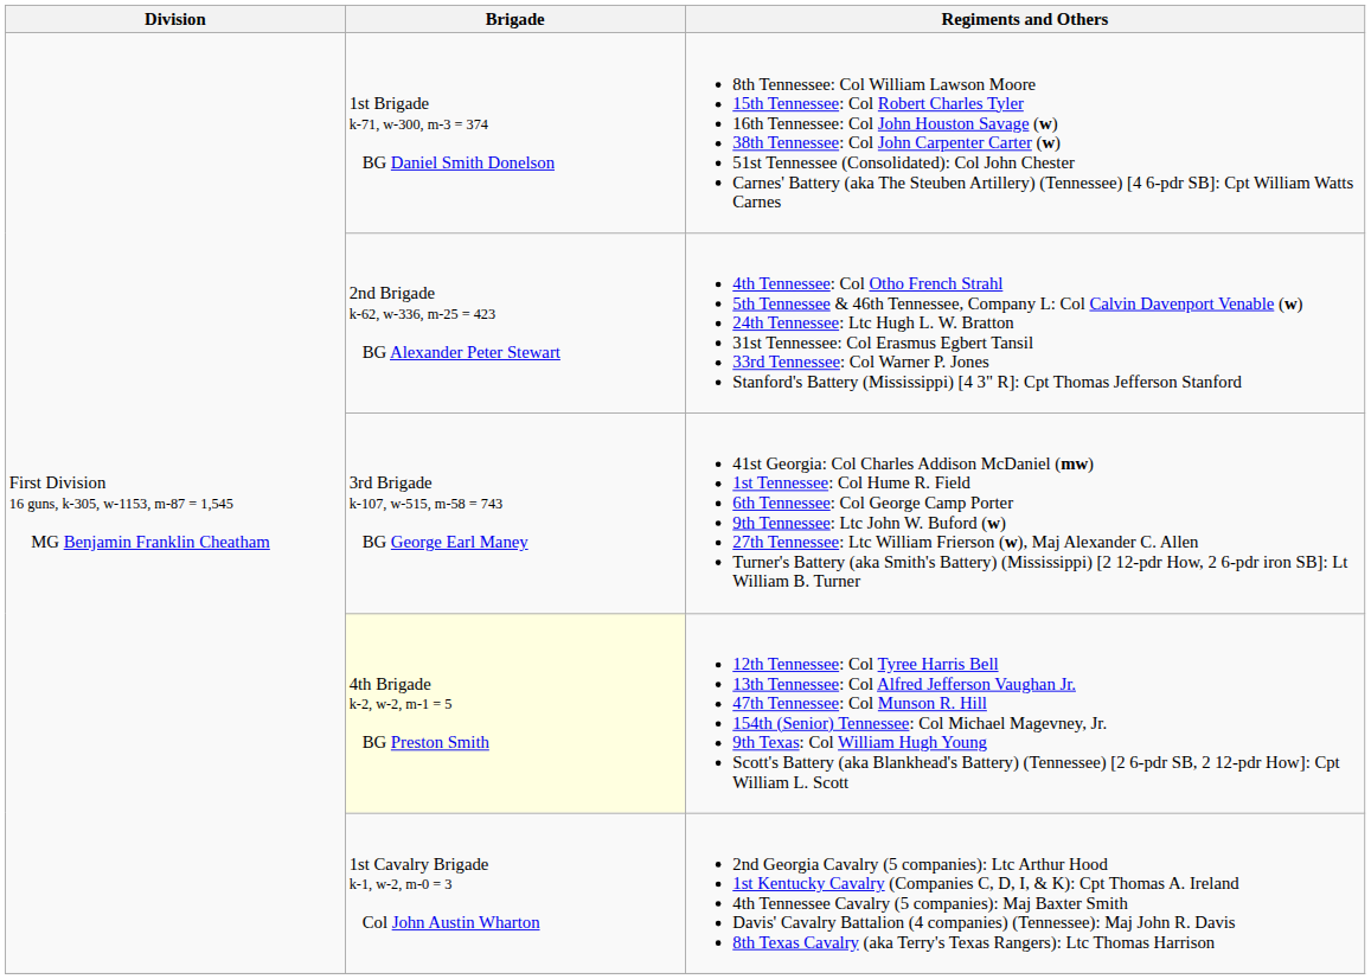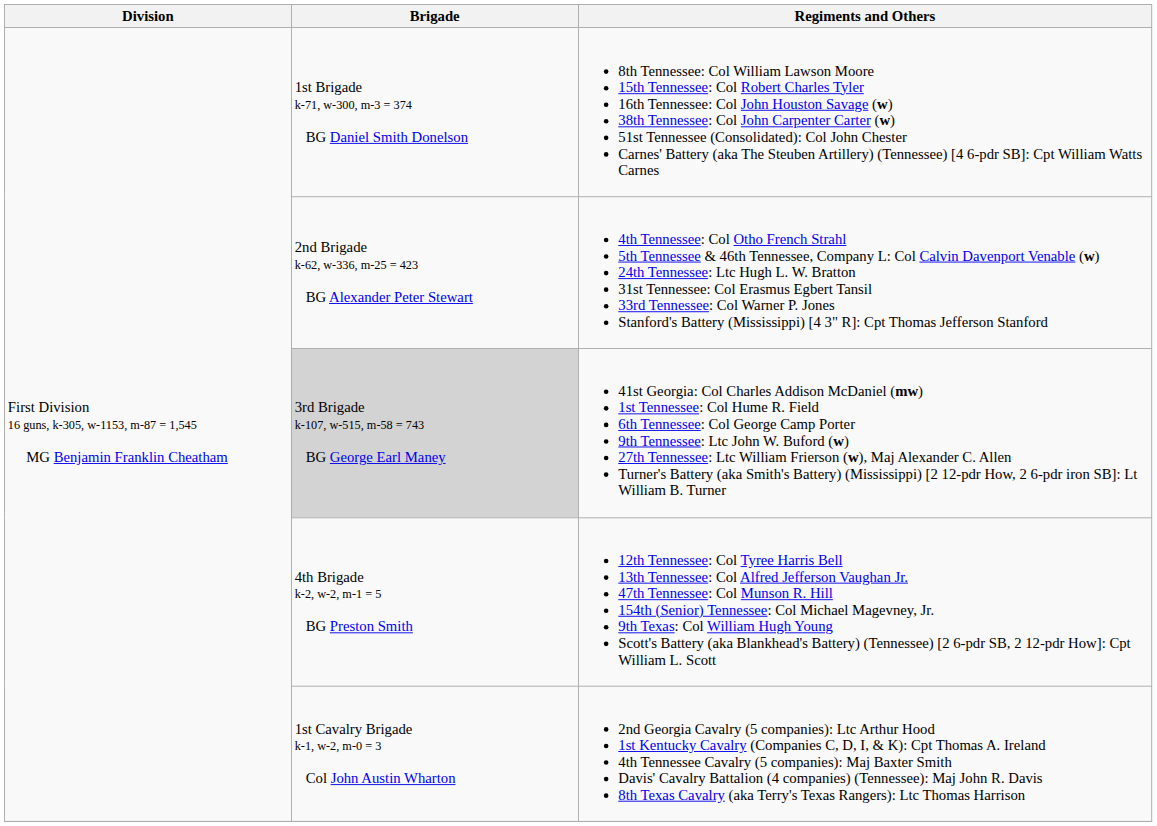3rd Brigade k-107, w-515, m-58 = 743 BG George Earl Maney | Brigade: no background -> lightgrey background
4th Brigade k-2, w-2, m-1 = 5 BG Preston Smith | Brigade: lightyellow background -> no background
